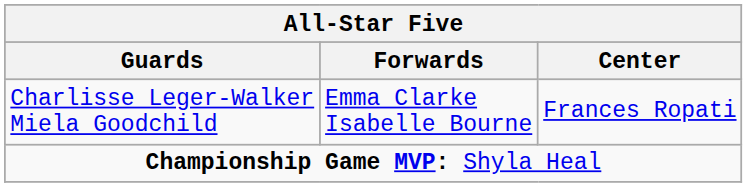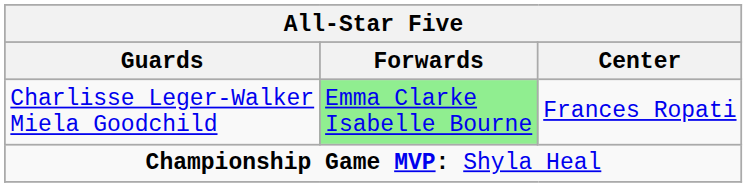Charlisse Leger-Walker Miela Goodchild | Forwards: no background -> lightgreen background
